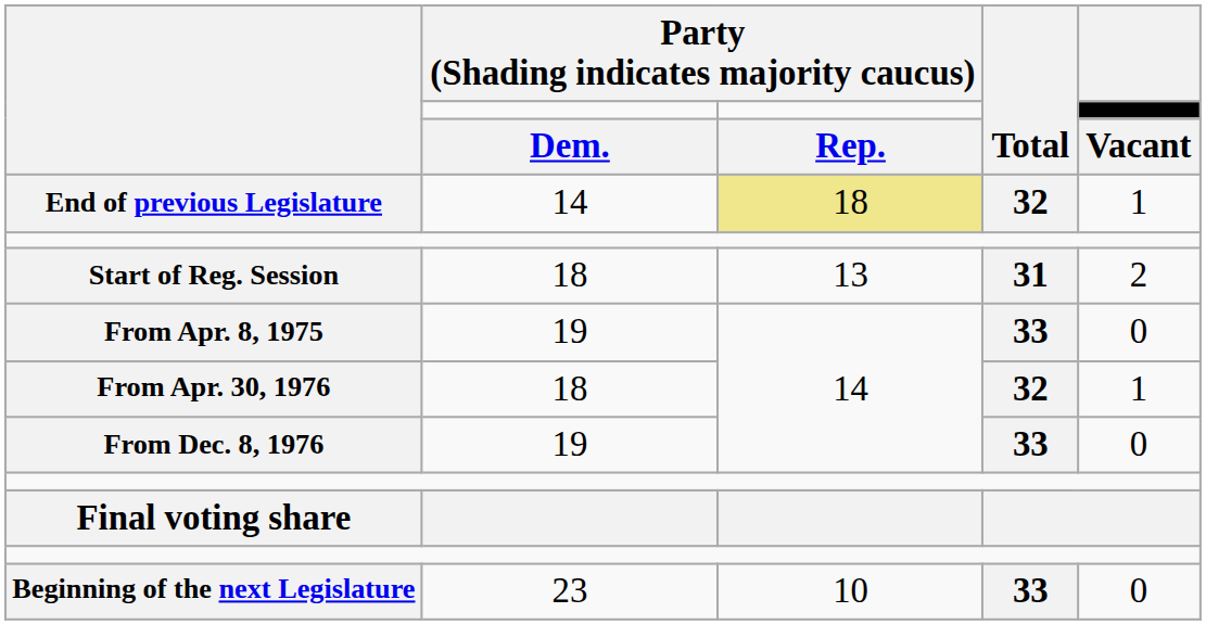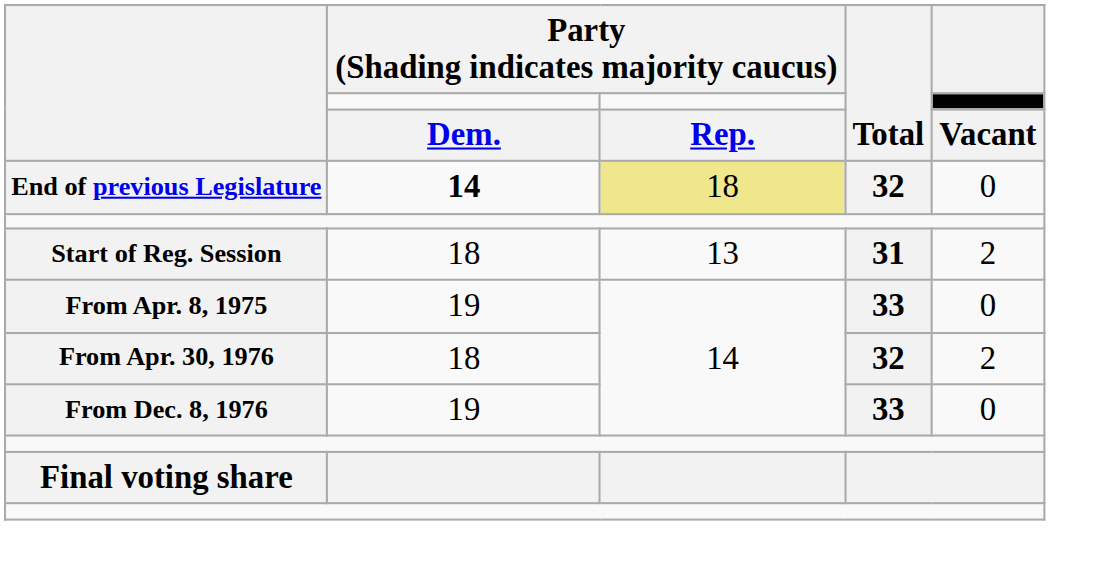End of previous Legislature | column 2: normal -> bold
End of previous Legislature | column 5: 1 -> 0
From Apr. 30, 1976 | column 5: 1 -> 2
- row: Beginning of the next Legislature | 23 | 10 | 33 | 0
